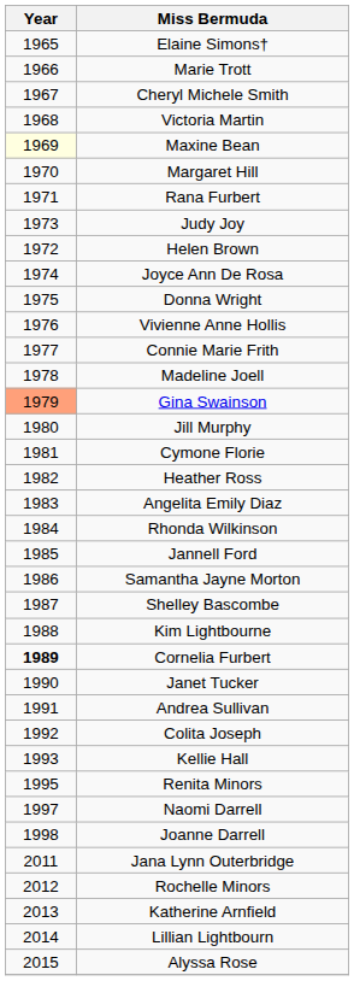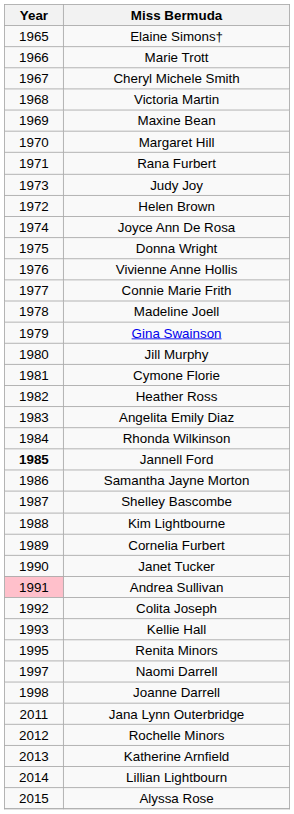Maxine Bean | Year: lightyellow background -> no background
Gina Swainson | Year: lightsalmon background -> no background
Jannell Ford | Year: normal -> bold
Cornelia Furbert | Year: bold -> normal
Andrea Sullivan | Year: no background -> pink background
